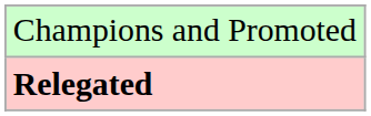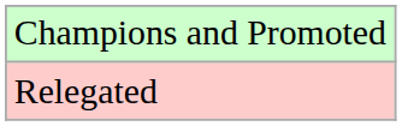row 2 | column 1: bold -> normal
